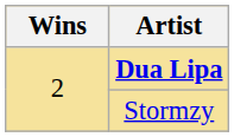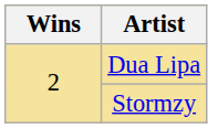Dua Lipa | Artist: bold -> normal
